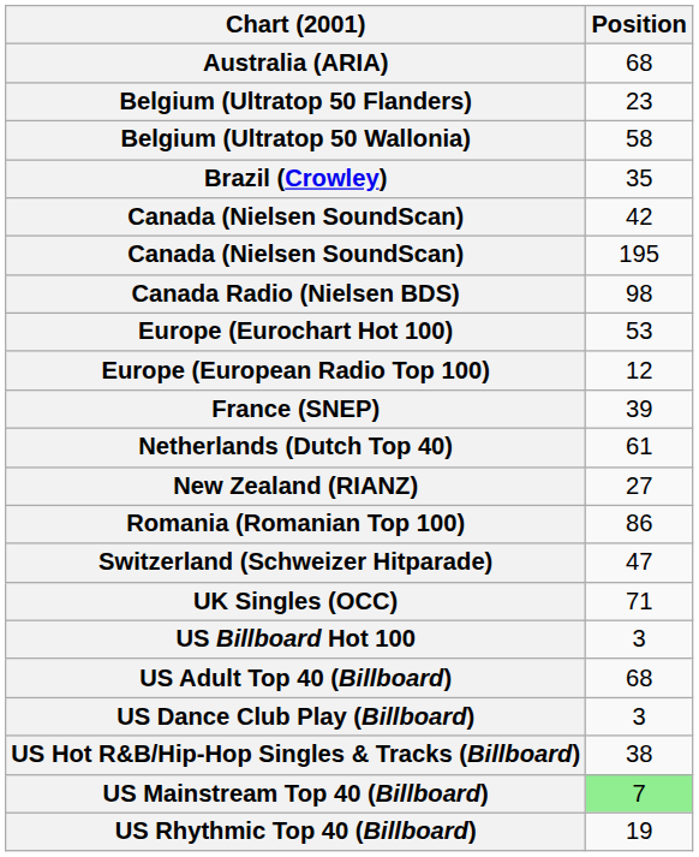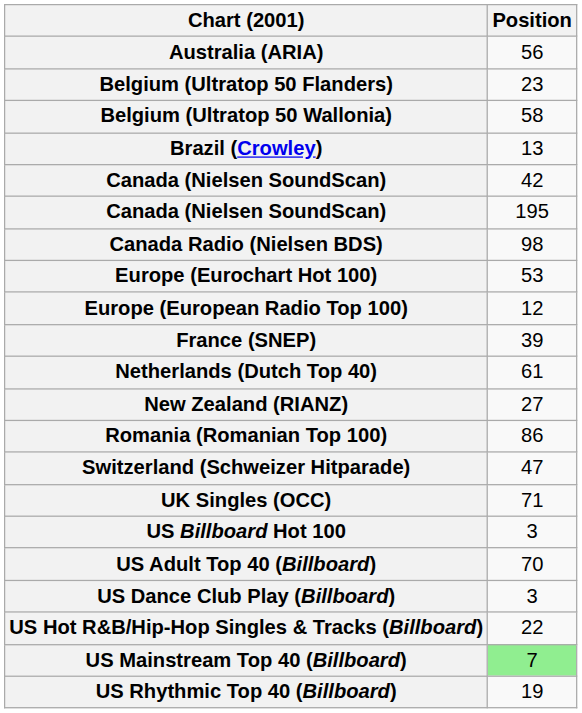row 2 | Position: 68 -> 56
row 5 | Position: 35 -> 13
row 18 | Position: 68 -> 70
row 20 | Position: 38 -> 22
